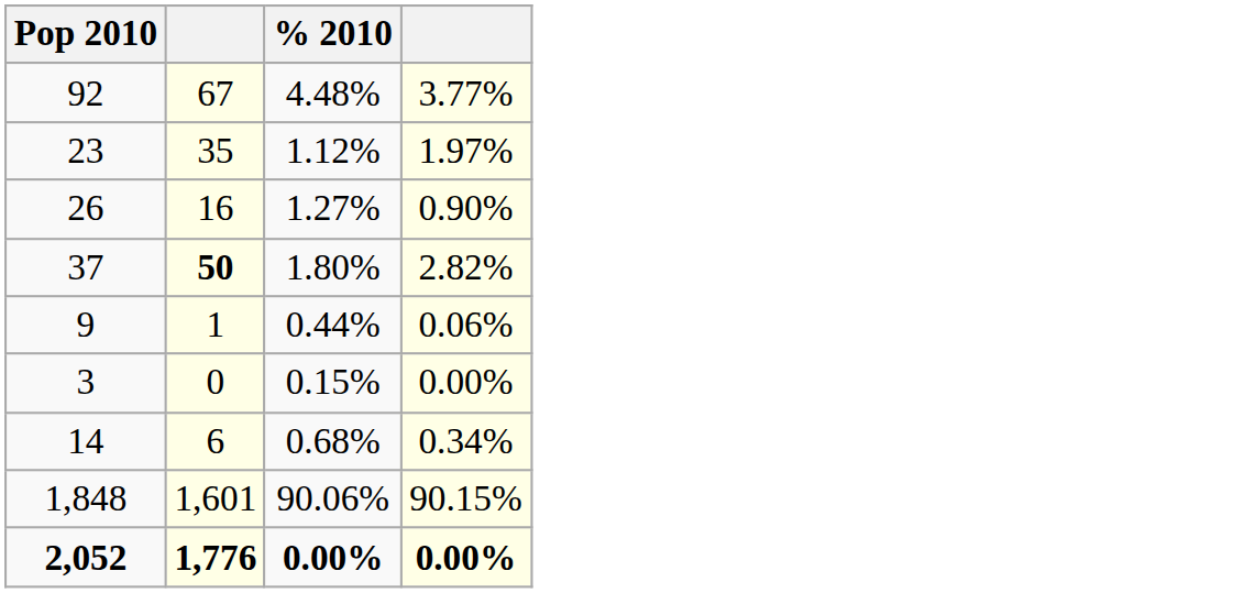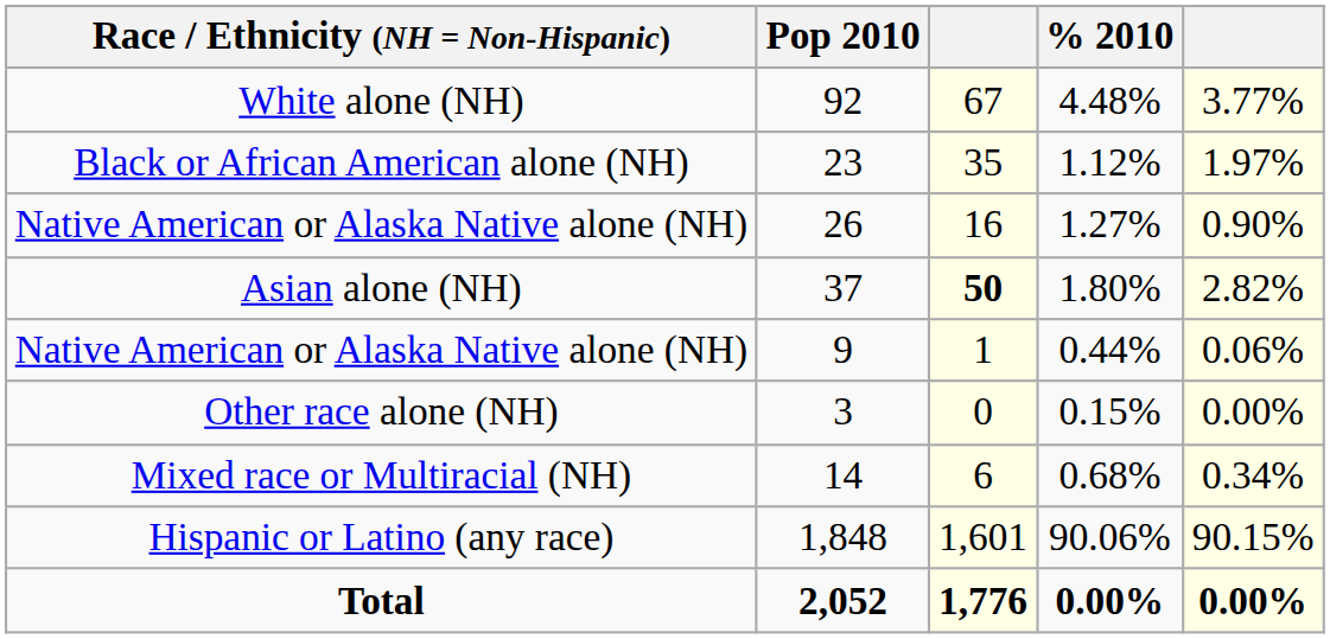+ column: Race / Ethnicity (NH = Non-Hispanic) | White alone (NH) | Black or African American alone (NH) | Native American or Alaska Native alone (NH) | Asian alone (NH) | Native American or Alaska Native alone (NH) | Other race alone (NH) | Mixed race or Multiracial (NH) | Hispanic or Latino (any race) | Total
